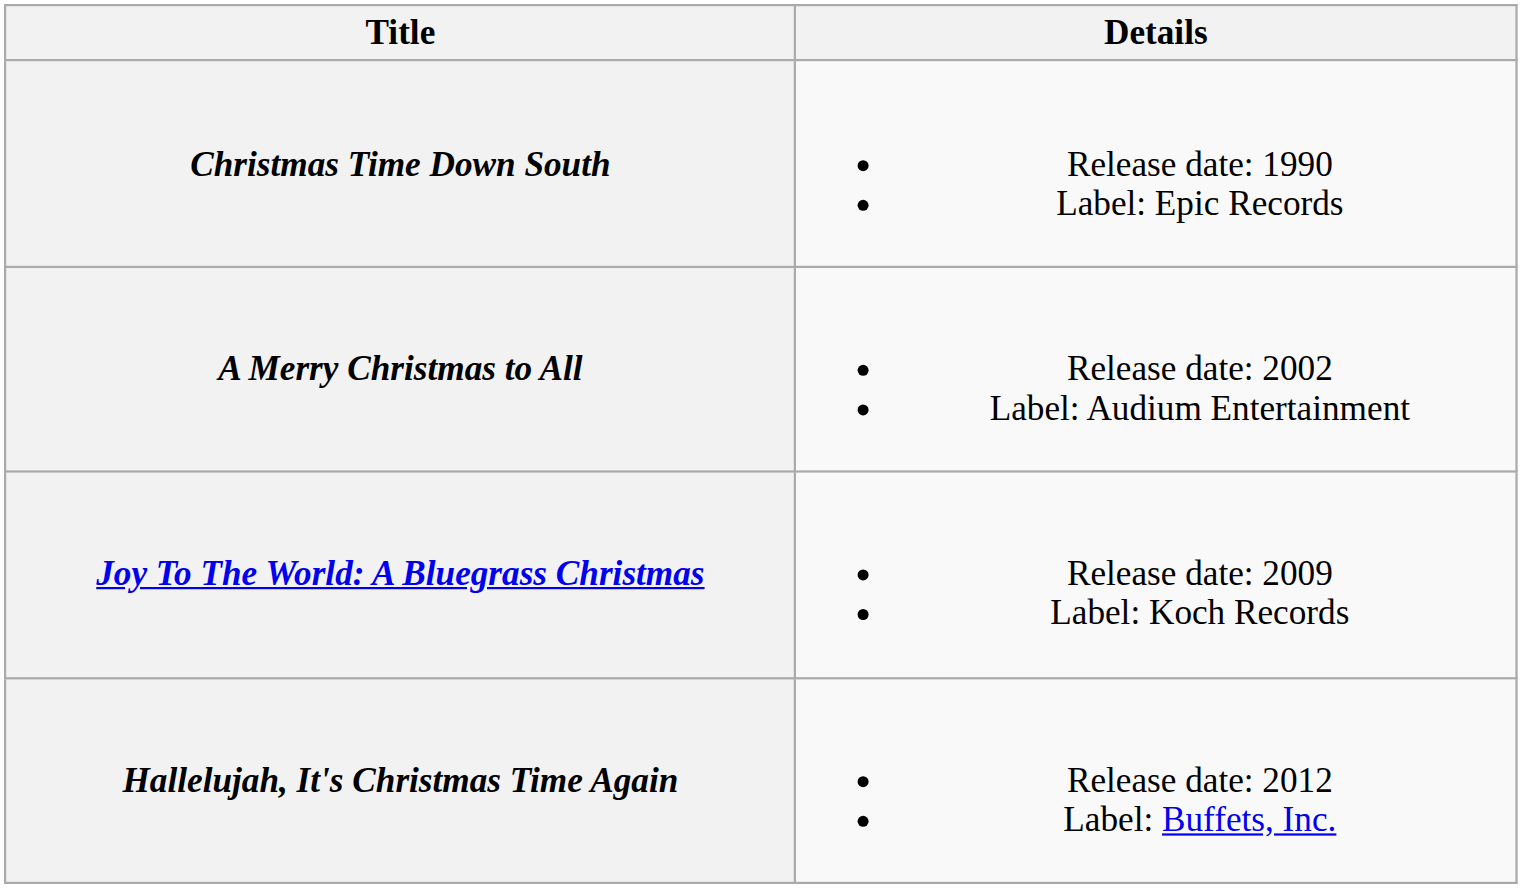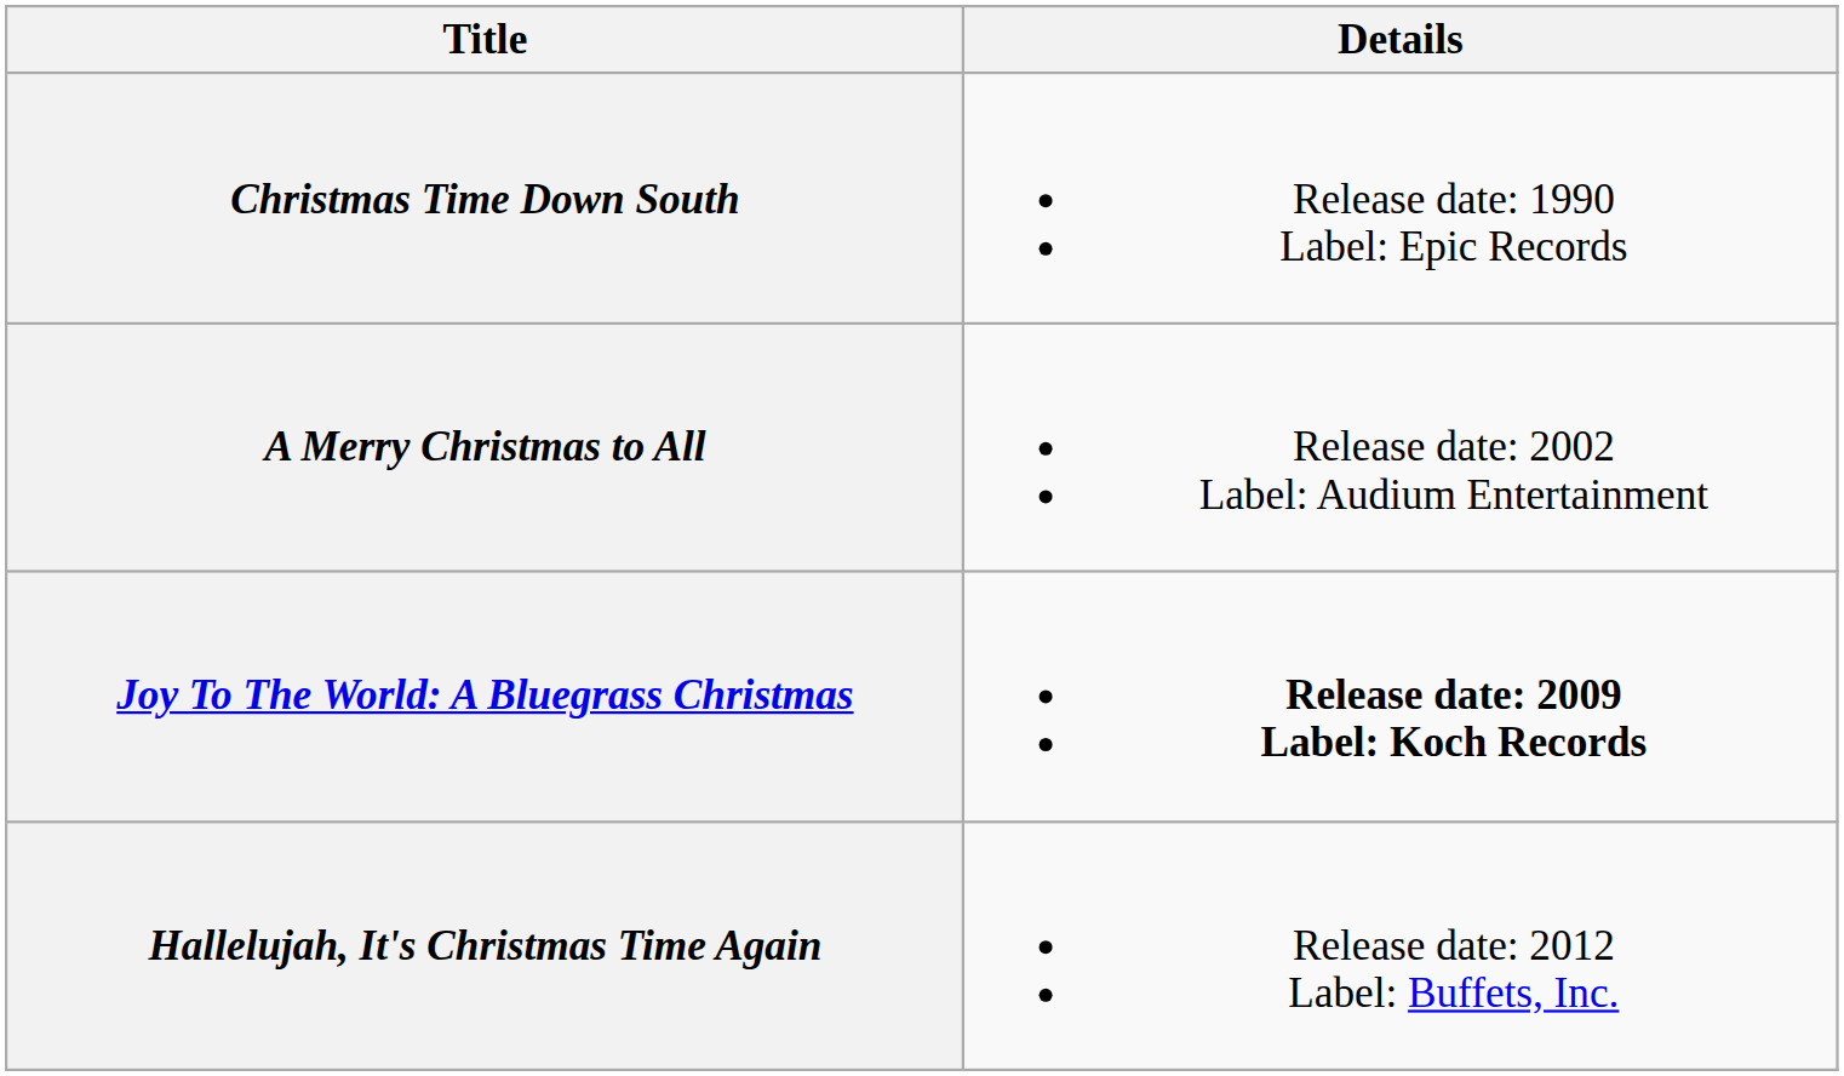Joy To The World: A Bluegrass Christmas | Details: normal -> bold
